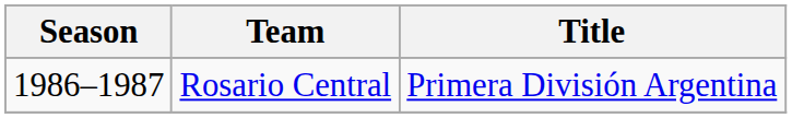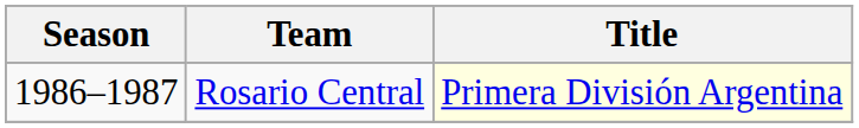Rosario Central | Title: no background -> lightyellow background
